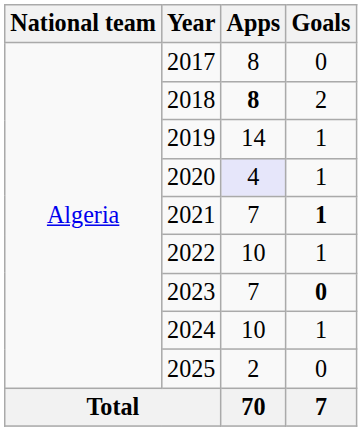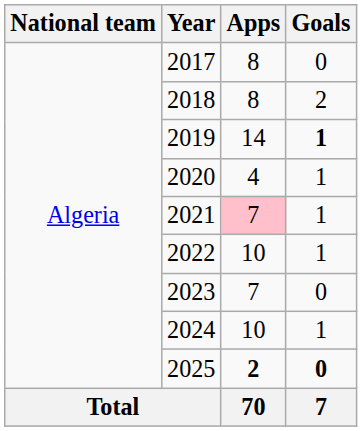2018 | Apps: bold -> normal
2019 | Goals: normal -> bold
2020 | Apps: lavender background -> no background
2021 | Apps: no background -> pink background
2021 | Goals: bold -> normal
2023 | Goals: bold -> normal
2025 | Apps: normal -> bold
2025 | Goals: normal -> bold
